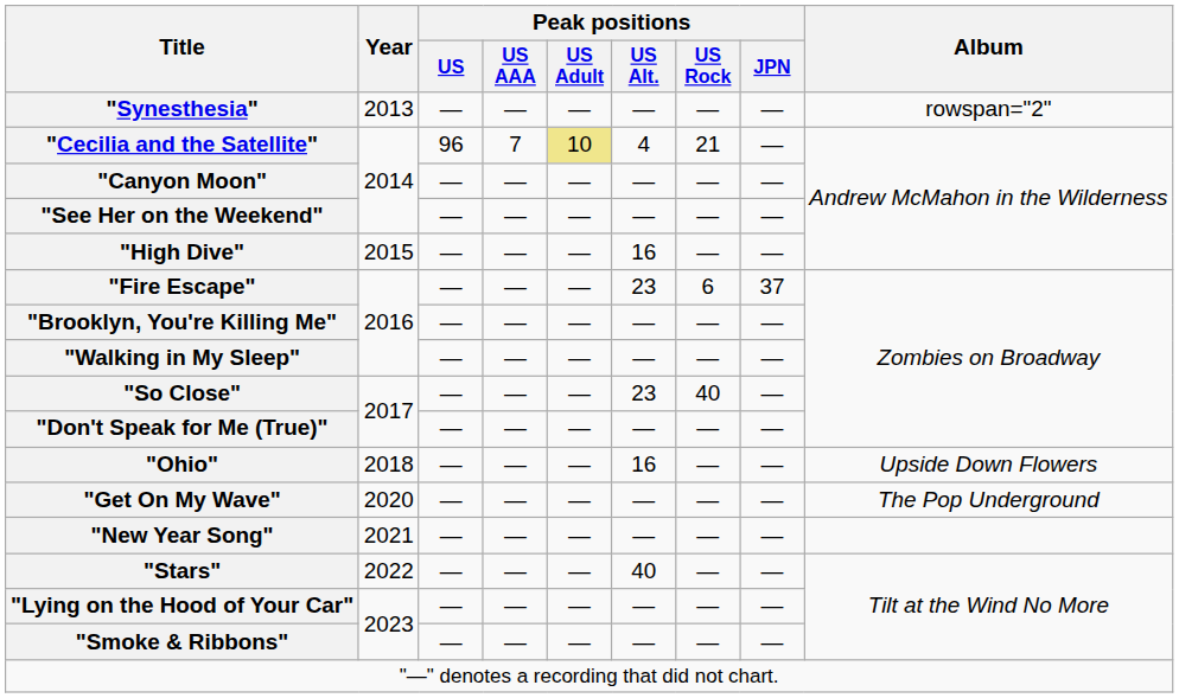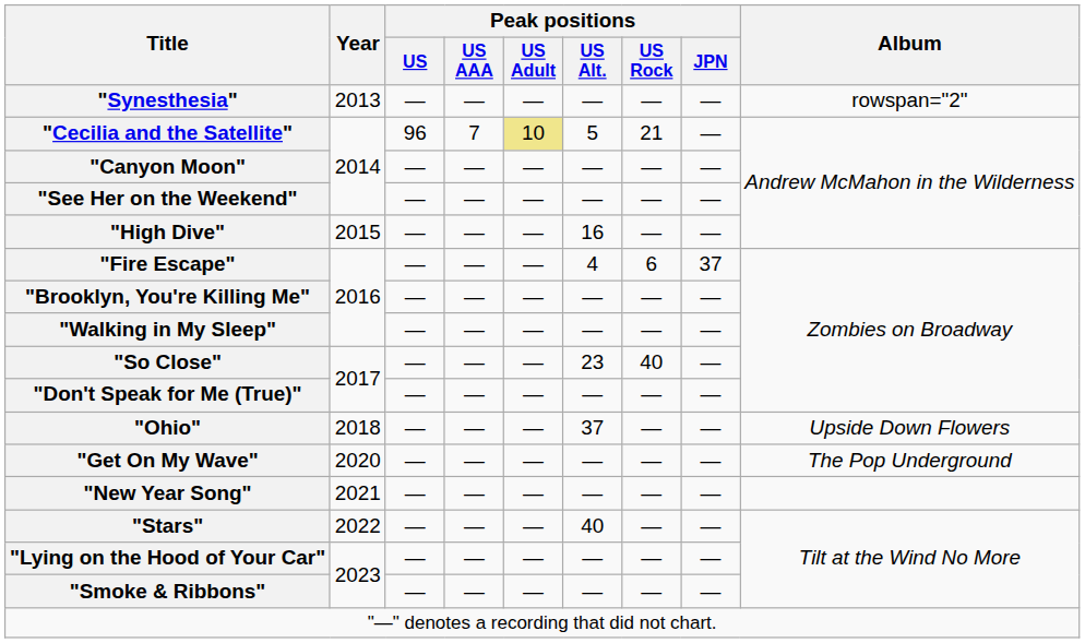"Cecilia and the Satellite" | Peak positions / US Alt.: 4 -> 5
"Fire Escape" | Peak positions / US Alt.: 23 -> 4
"Ohio" | Peak positions / US Alt.: 16 -> 37
